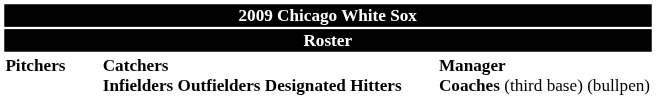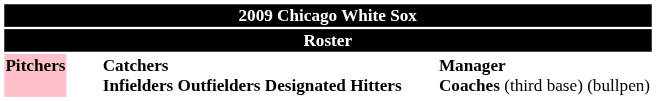Pitchers | column 1: no background -> pink background
